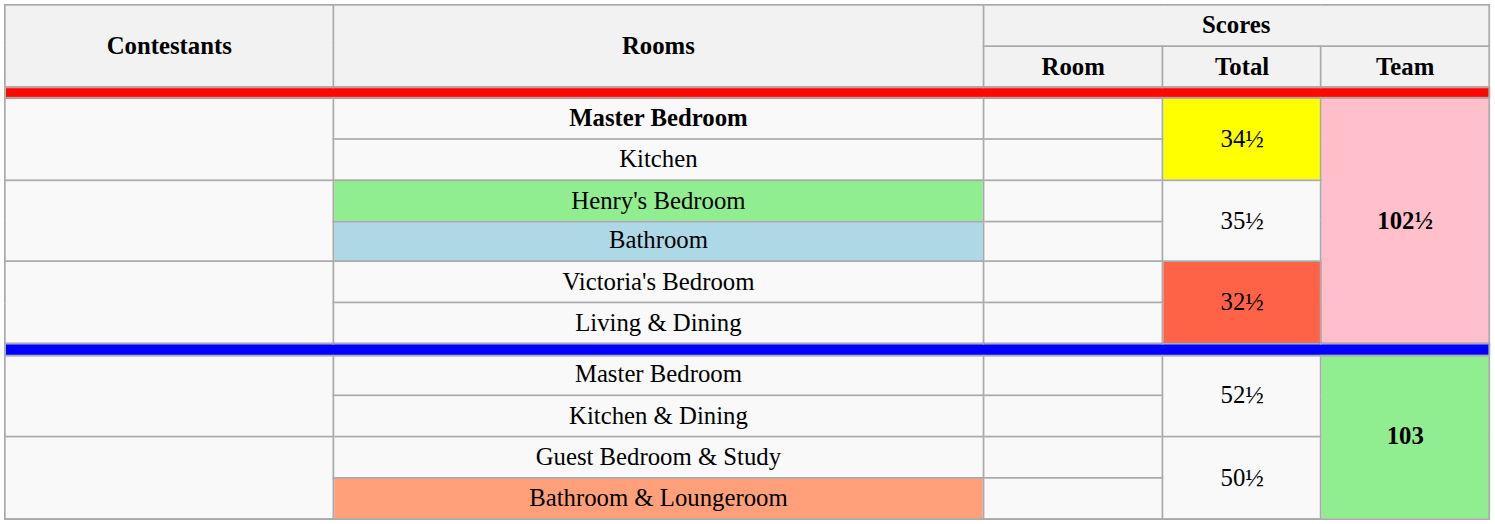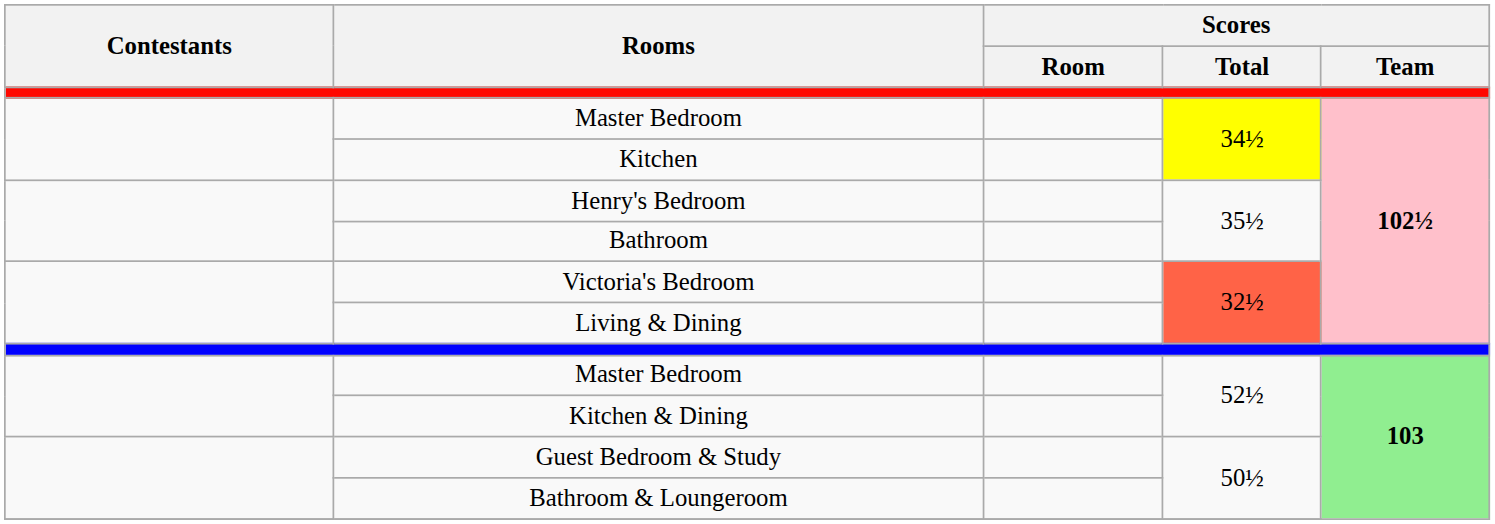Master Bedroom / 34½ | Rooms: bold -> normal
Henry's Bedroom | Rooms: lightgreen background -> no background
Bathroom | Rooms: lightblue background -> no background
Bathroom & Loungeroom | Rooms: lightsalmon background -> no background
